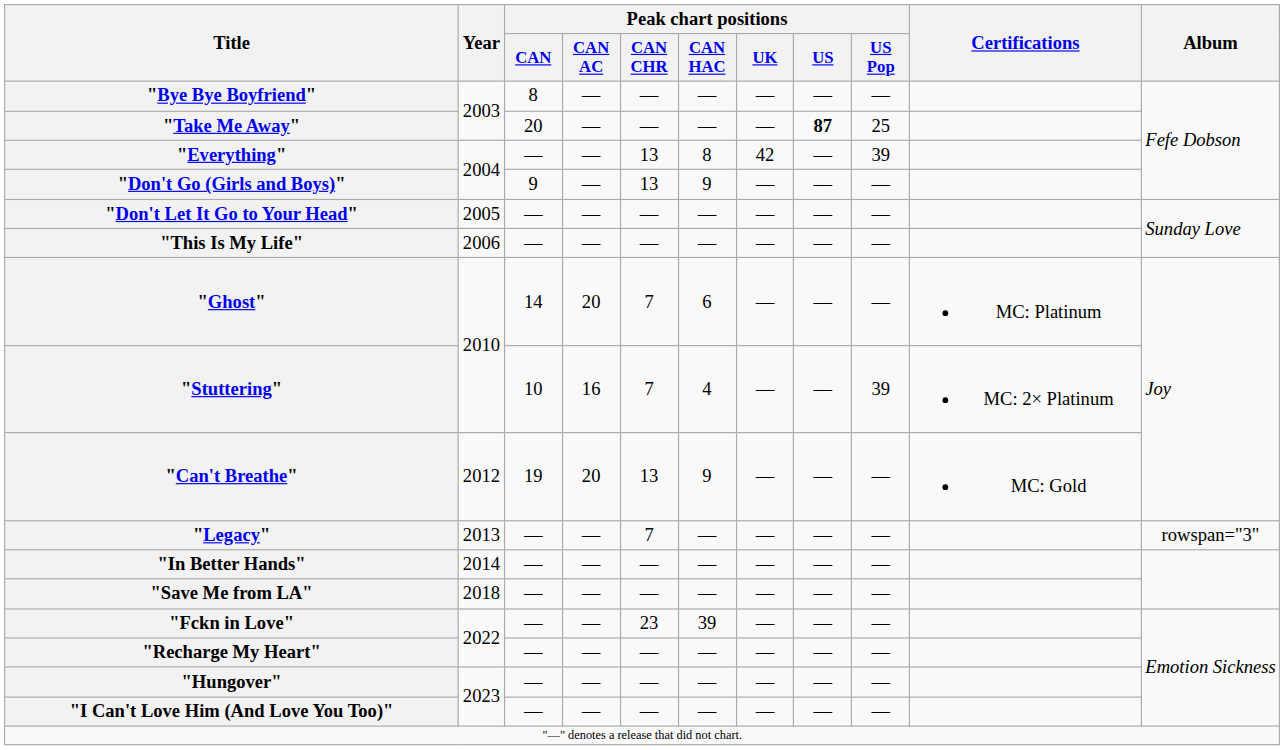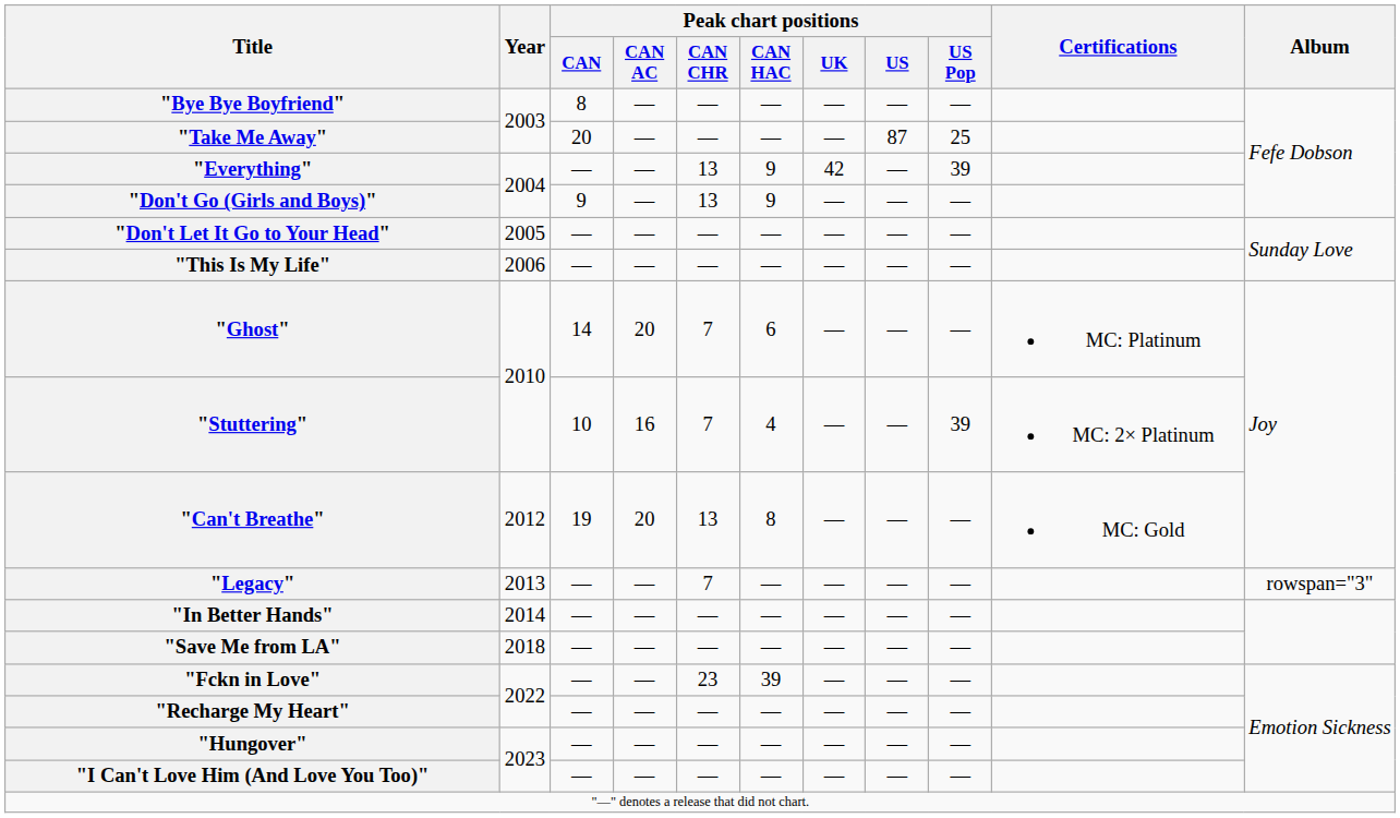"Take Me Away" | Peak chart positions / US: bold -> normal
"Everything" | Peak chart positions / CAN HAC: 8 -> 9
"Can't Breathe" | Peak chart positions / CAN HAC: 9 -> 8
